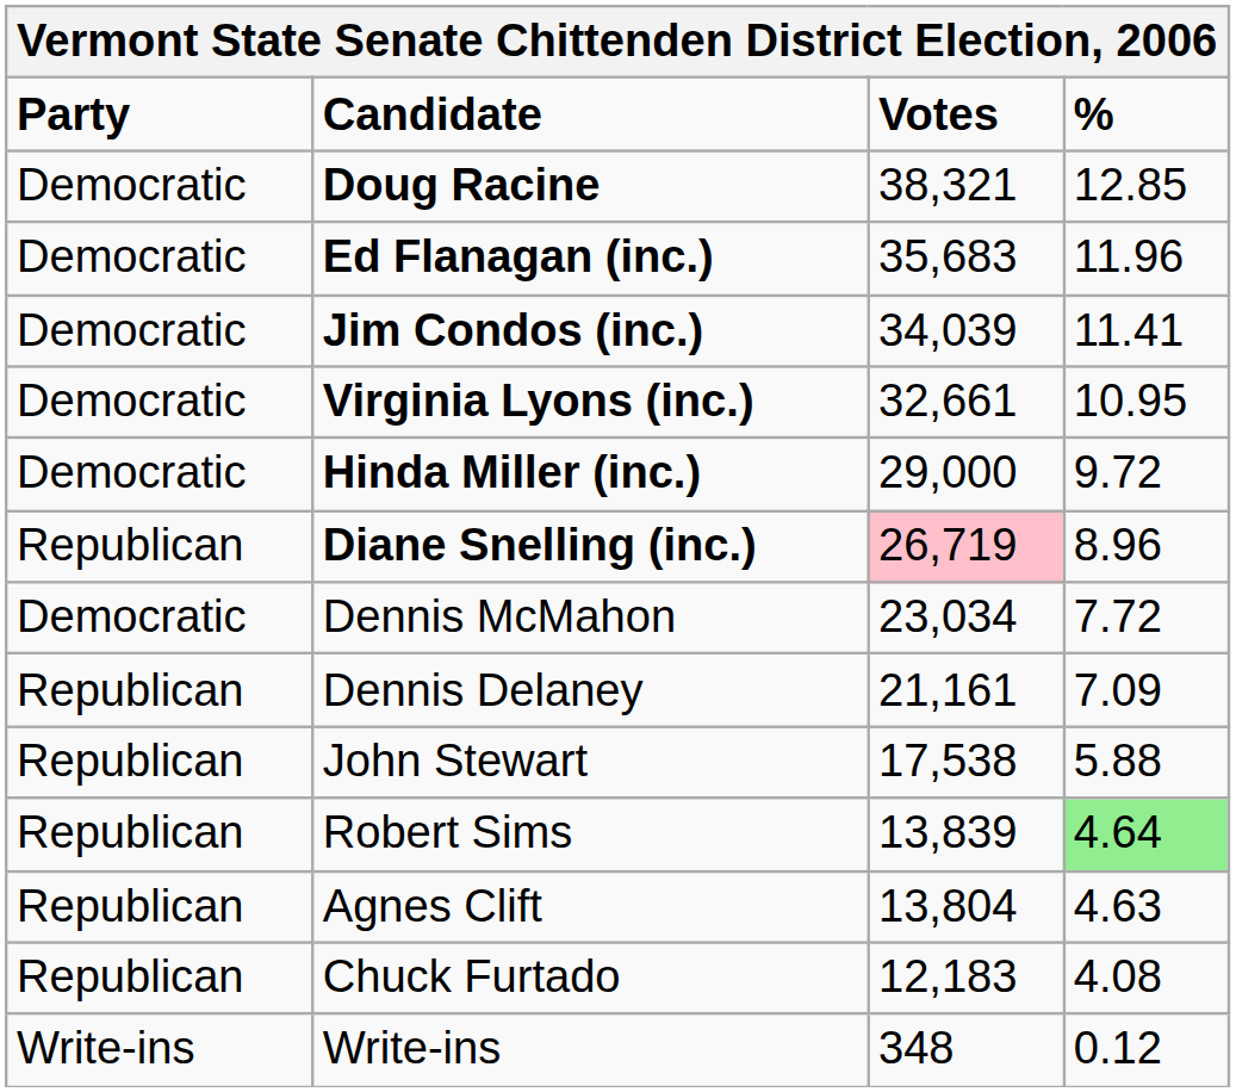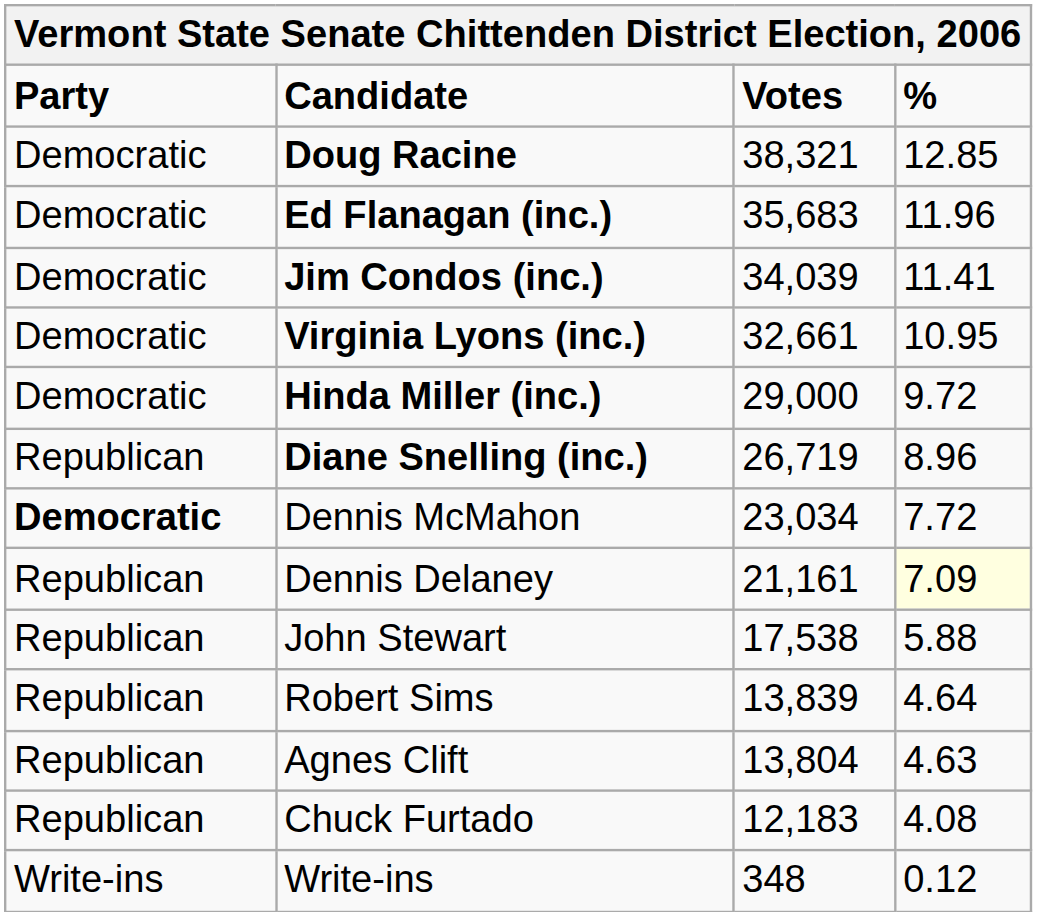Diane Snelling (inc.) | Votes: pink background -> no background
Dennis McMahon | Party: normal -> bold
Dennis Delaney | %: no background -> lightyellow background
Robert Sims | %: lightgreen background -> no background
